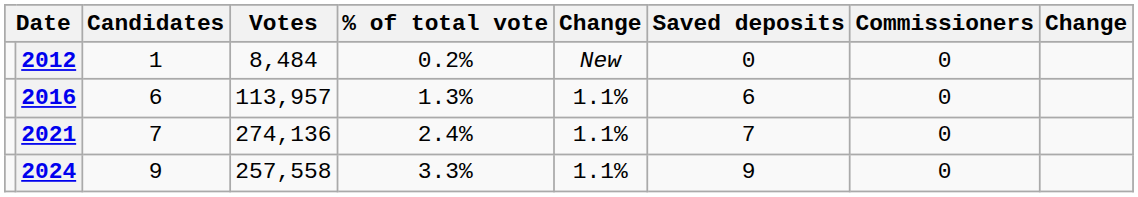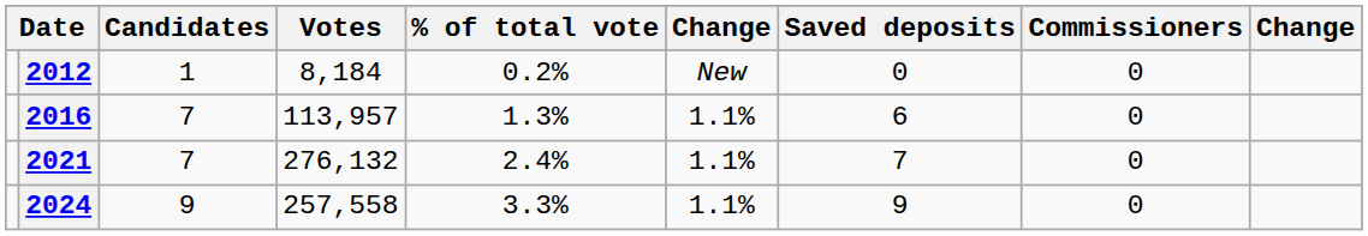2012 | Votes: 8,484 -> 8,184
2016 | Candidates: 6 -> 7
2021 | Votes: 274,136 -> 276,132
